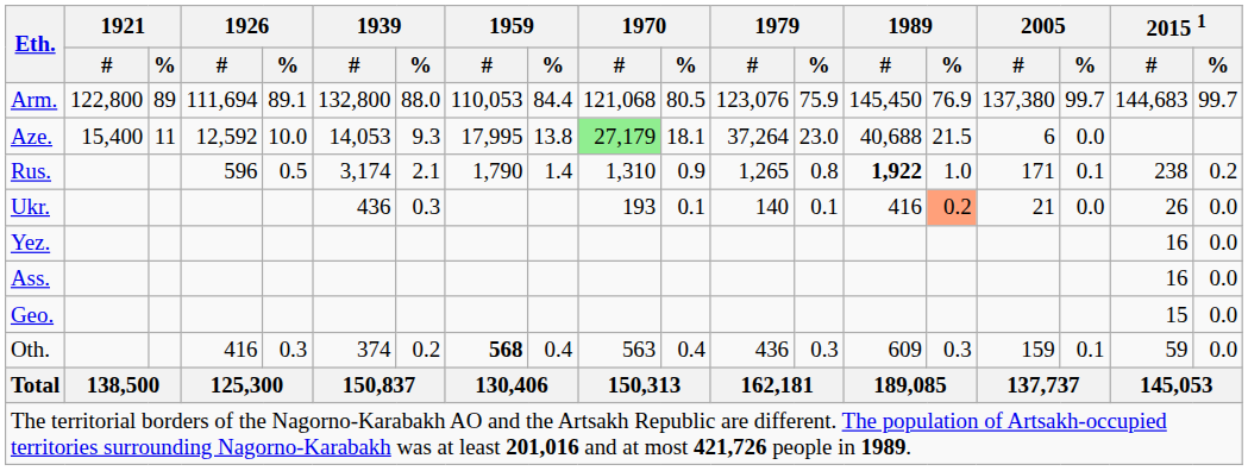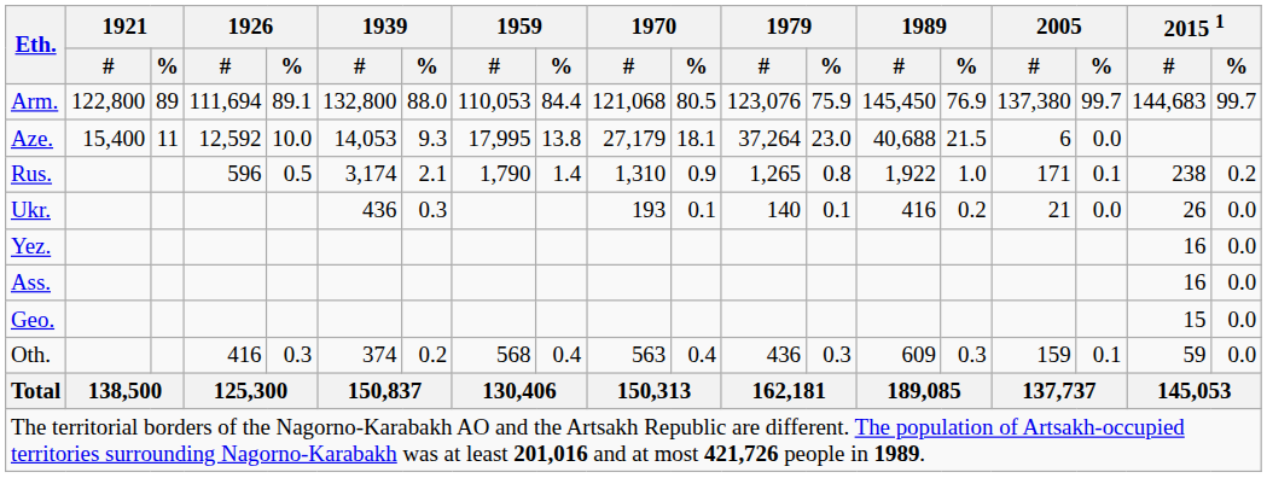Aze. | 1970 / #: lightgreen background -> no background
Rus. | 1989 / #: bold -> normal
Ukr. | 1989 / %: lightsalmon background -> no background
Oth. | 1959 / #: bold -> normal
